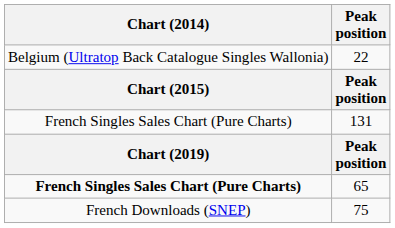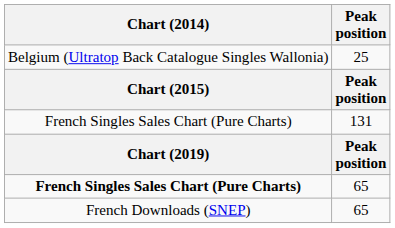row 2 | Peak position: 22 -> 25
row 7 | Peak position: 75 -> 65
